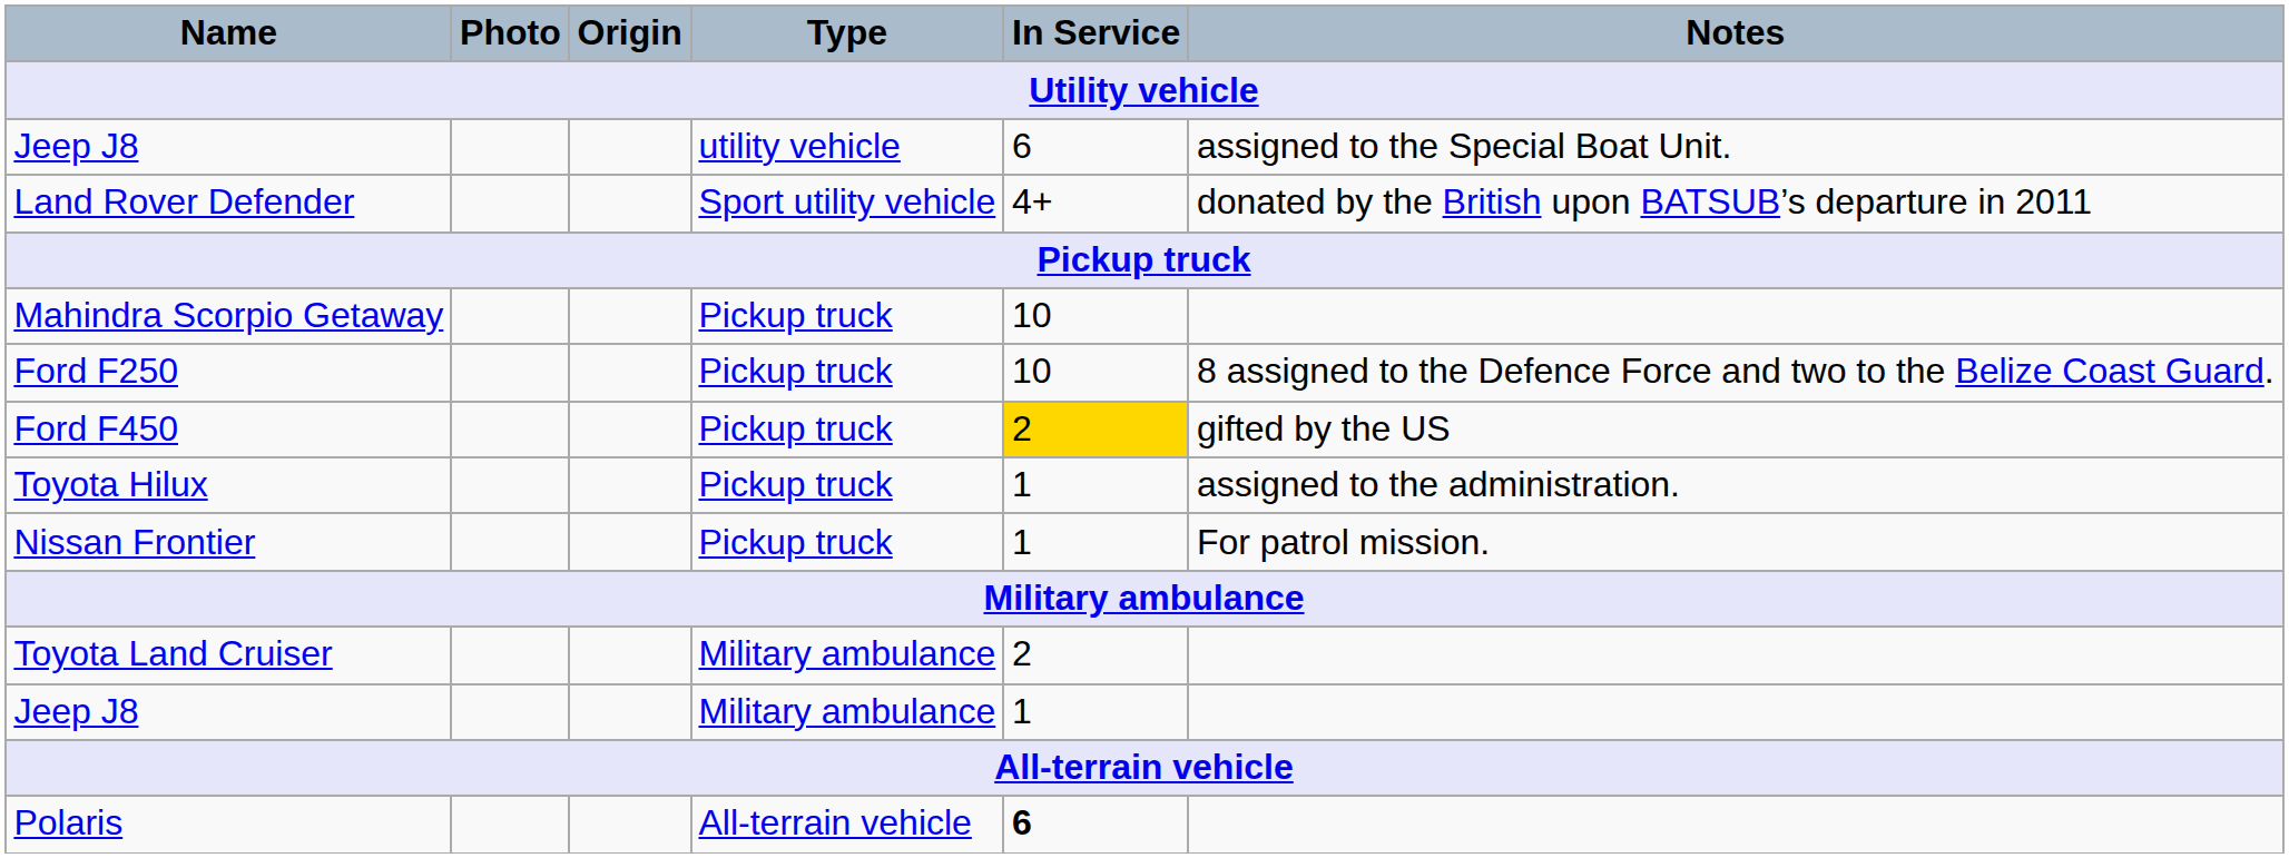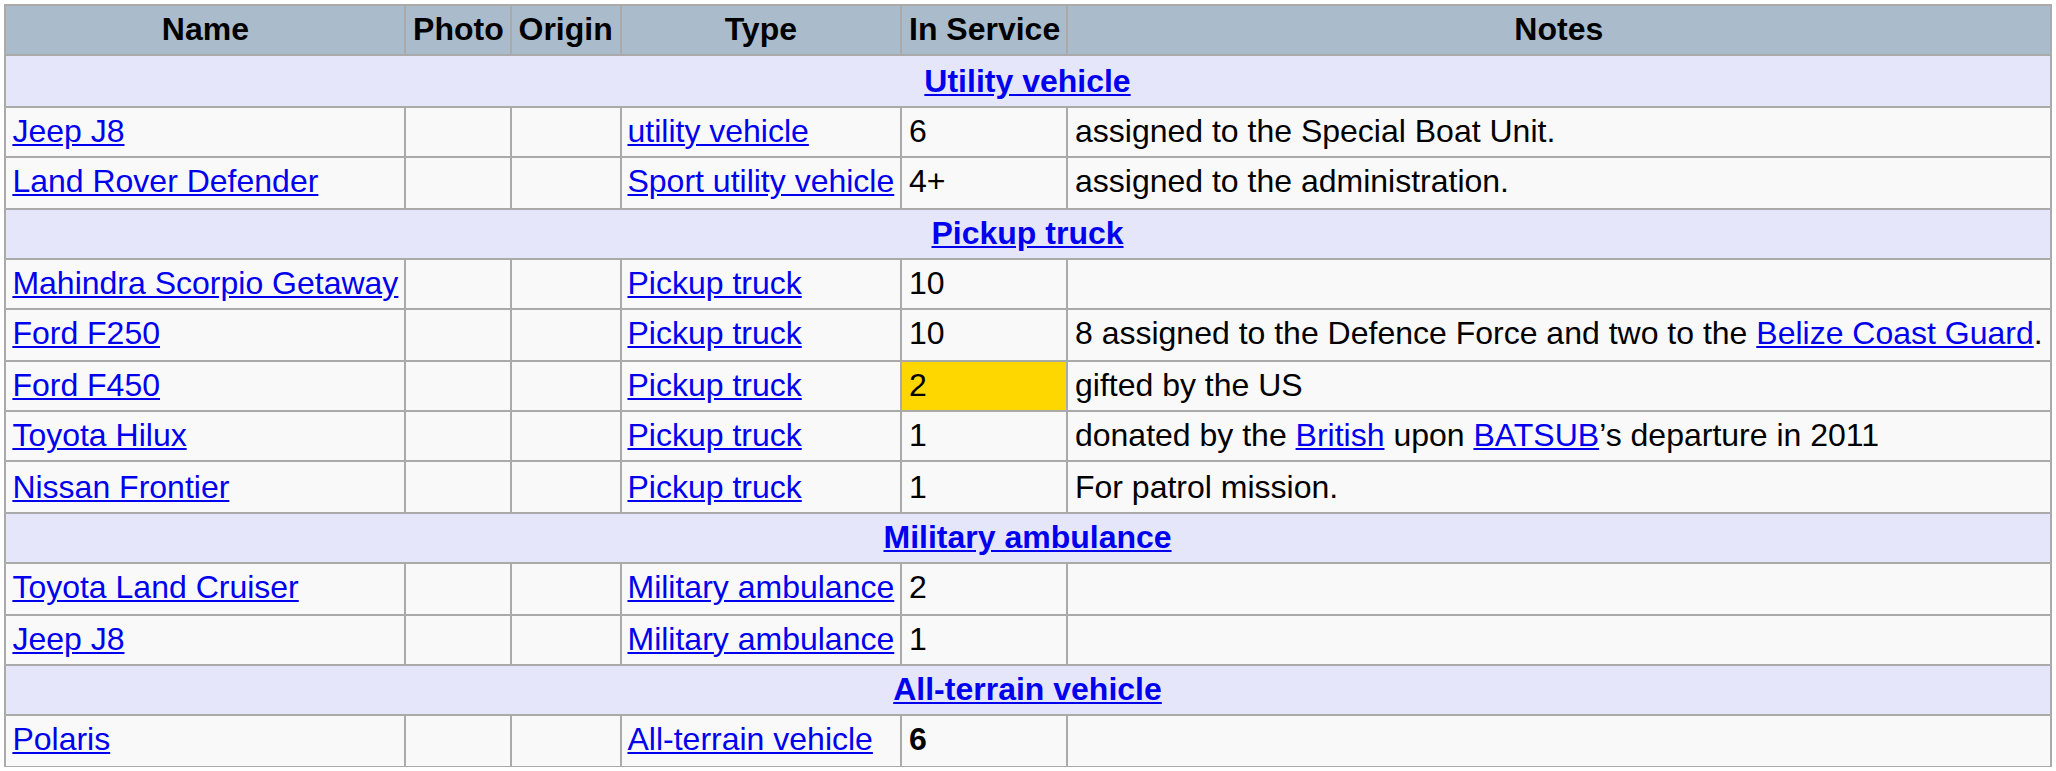Land Rover Defender | Notes: donated by the British upon BATSUB’s departure in 2011 -> assigned to the administration.
Toyota Hilux | Notes: assigned to the administration. -> donated by the British upon BATSUB’s departure in 2011
